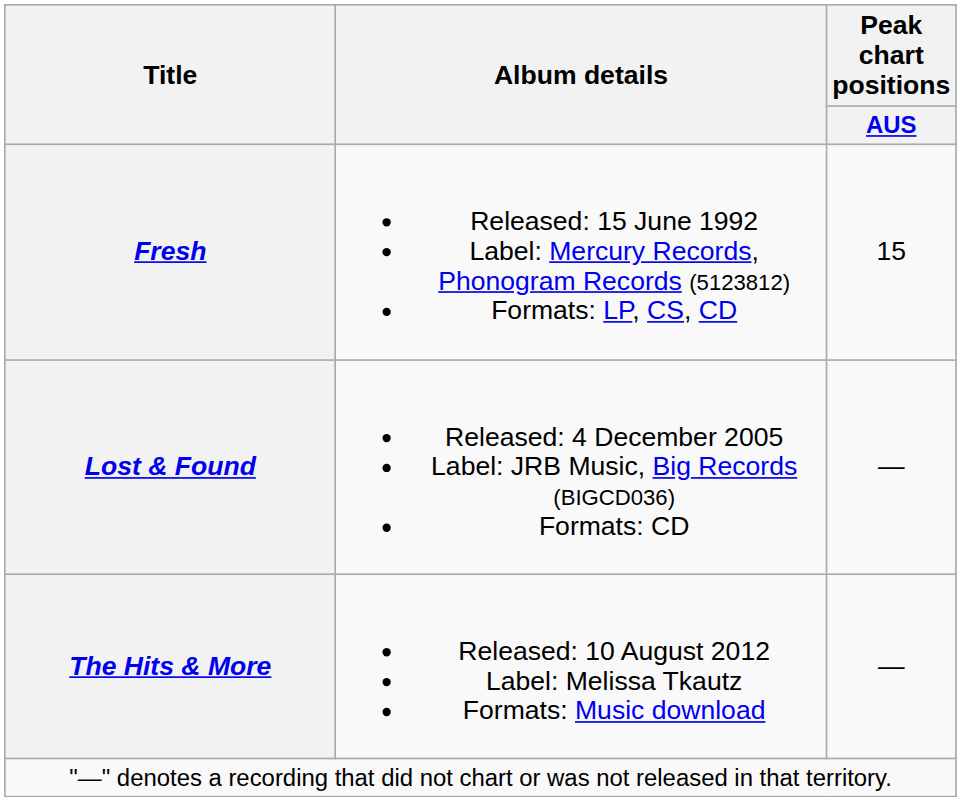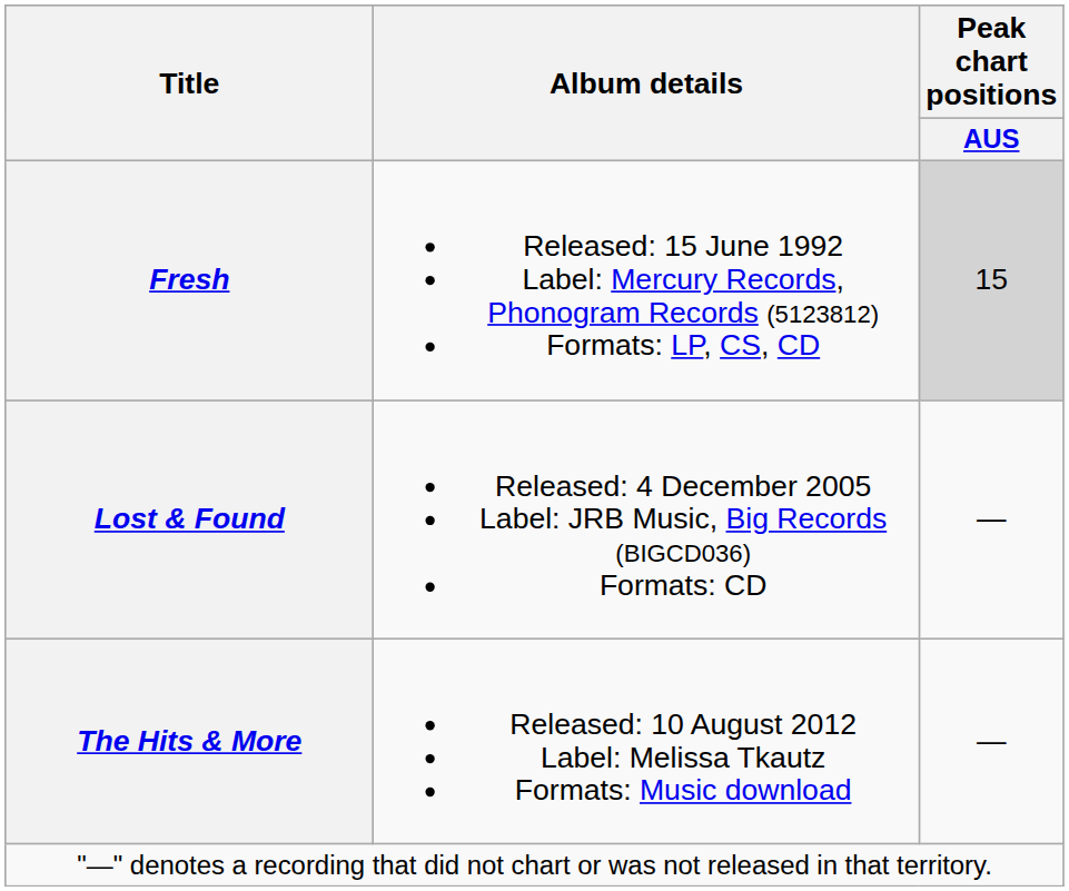Fresh | Peak chart positions / AUS: no background -> lightgrey background
